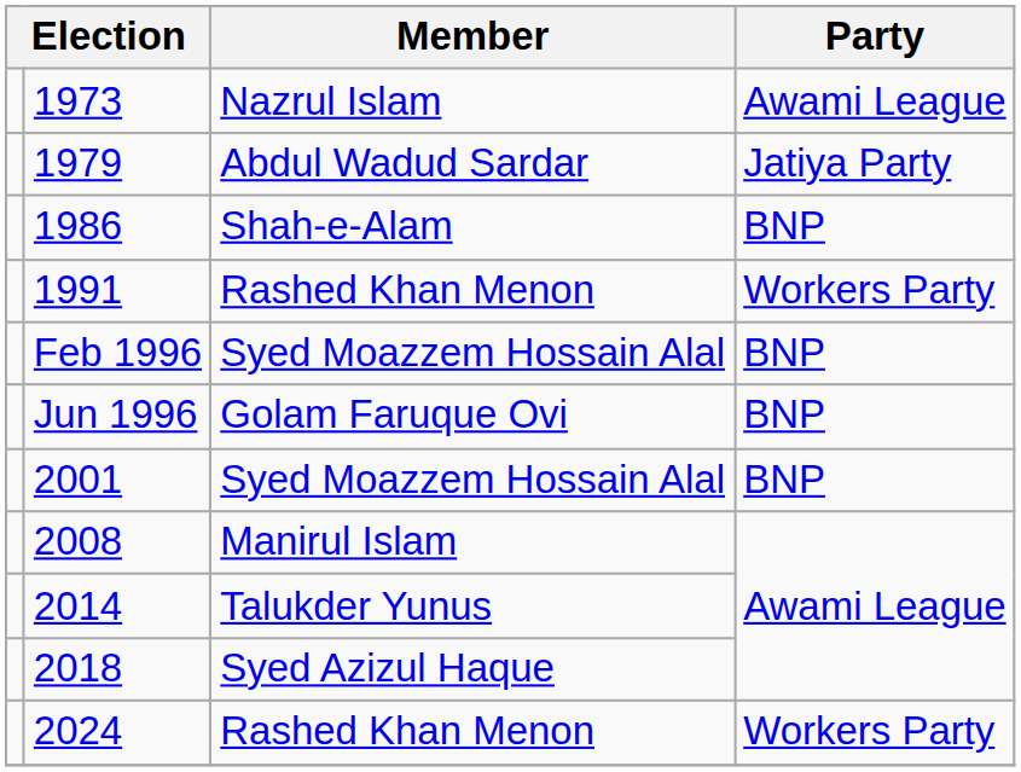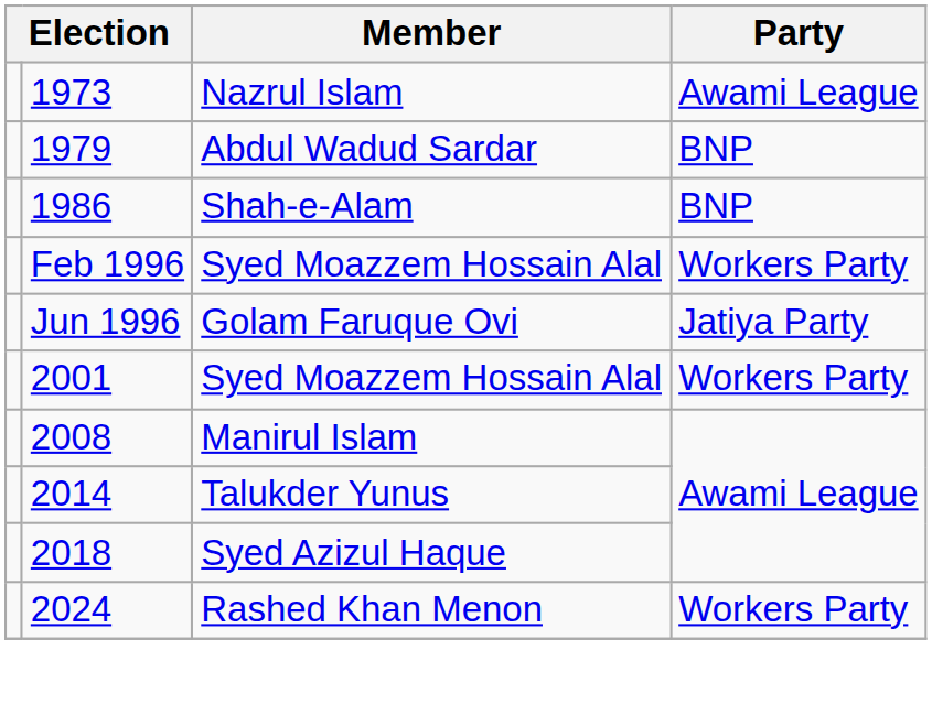1979 | Party: Jatiya Party -> BNP
- row: 1991 | Rashed Khan Menon | Workers Party
Feb 1996 | Party: BNP -> Workers Party
Jun 1996 | Party: BNP -> Jatiya Party
2001 | Party: BNP -> Workers Party
